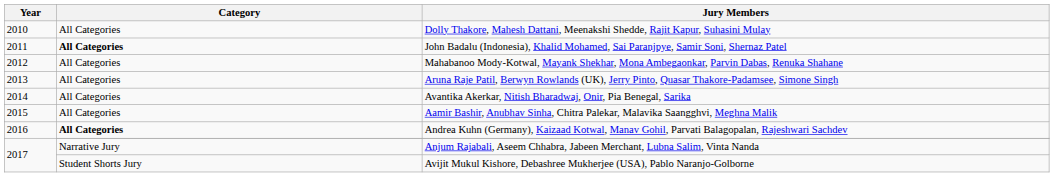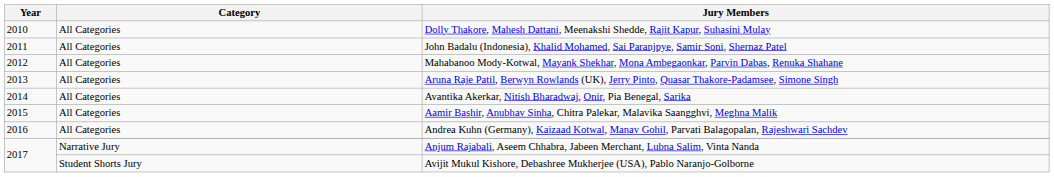row 3 | Category: bold -> normal
row 8 | Category: bold -> normal
